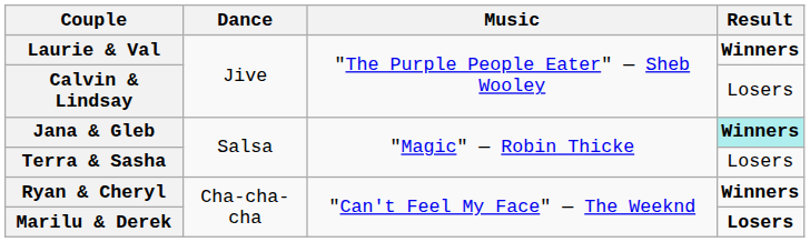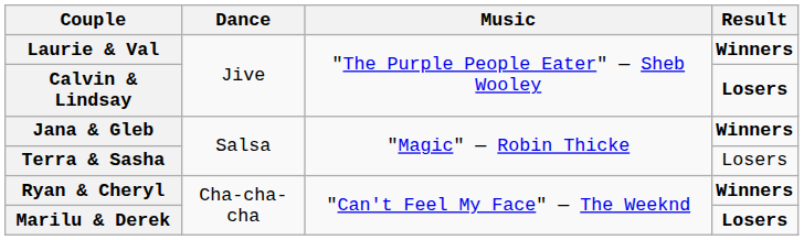Calvin & Lindsay | Result: normal -> bold
Jana & Gleb | Result: paleturquoise background -> no background
